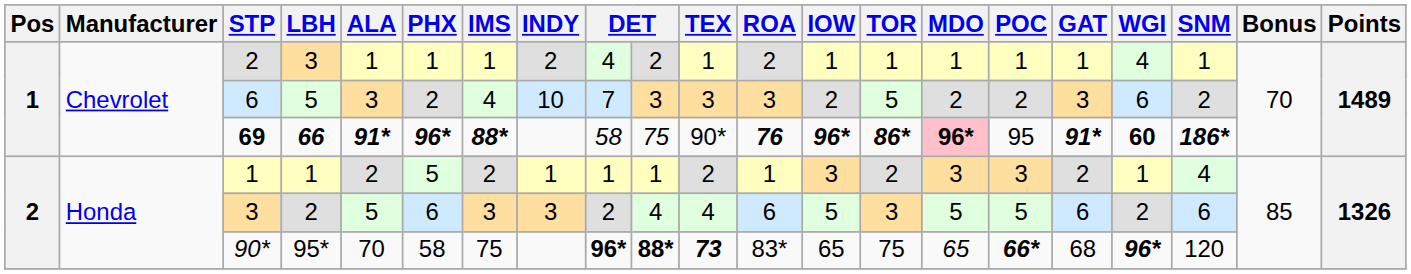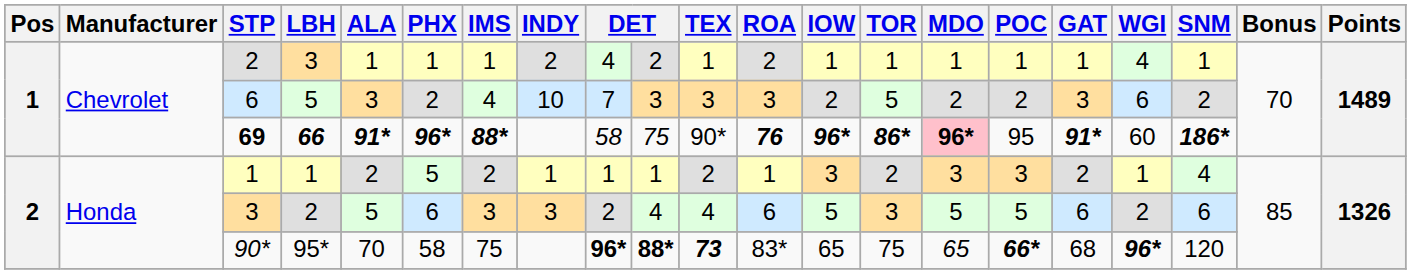69 | WGI: bold -> normal
